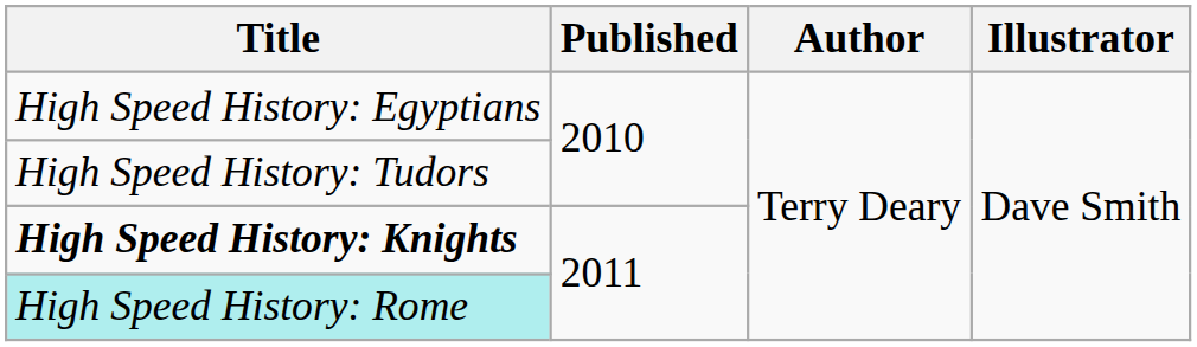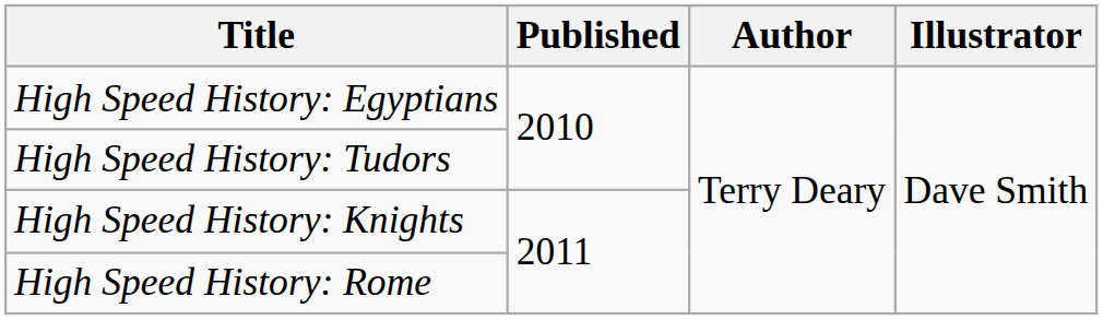High Speed History: Knights | Title: bold -> normal
High Speed History: Rome | Title: paleturquoise background -> no background
